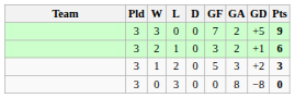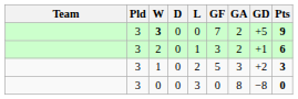columns swapped: D <-> L
row 2 | W: normal -> bold
